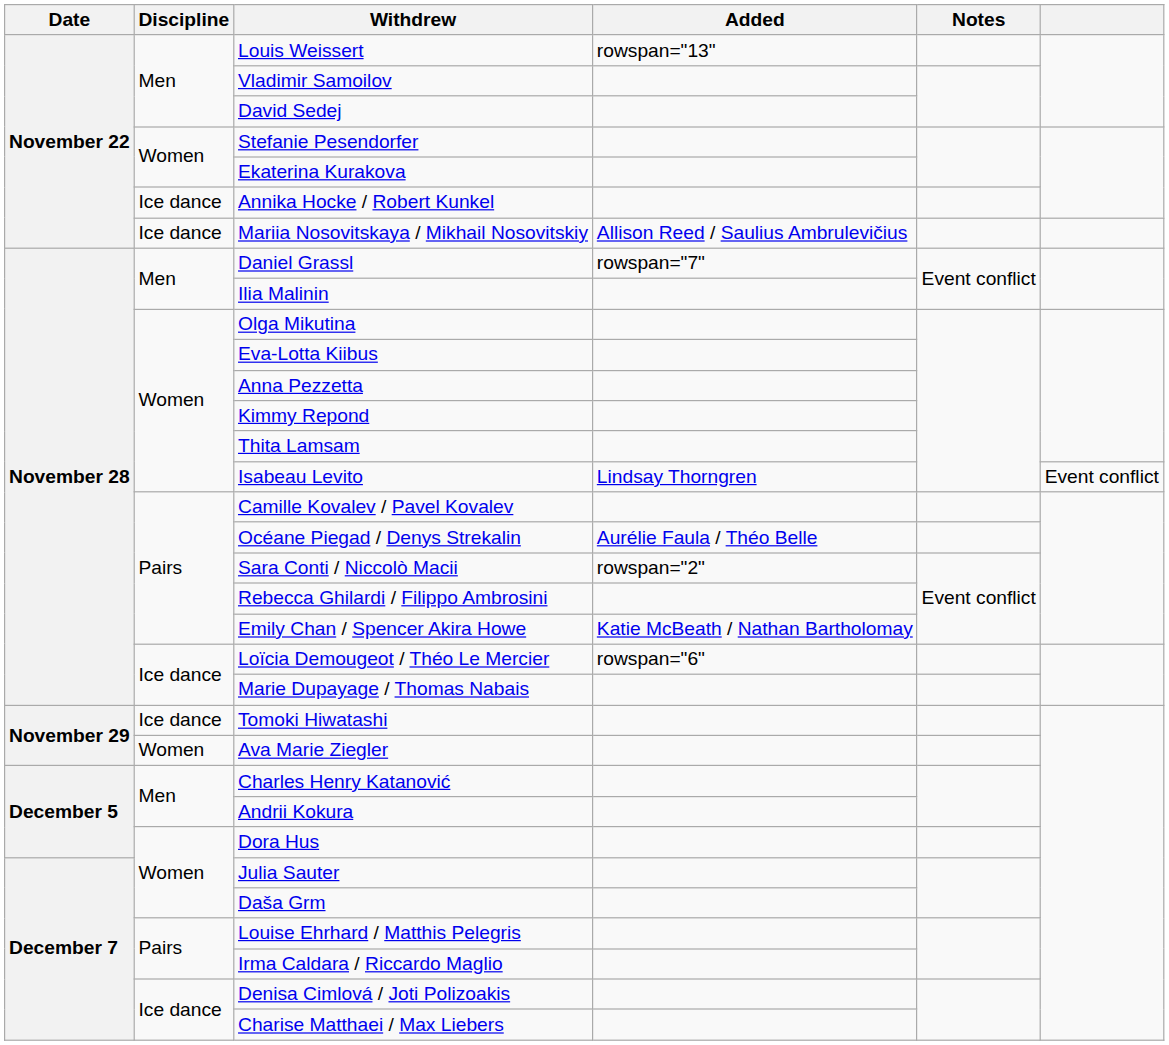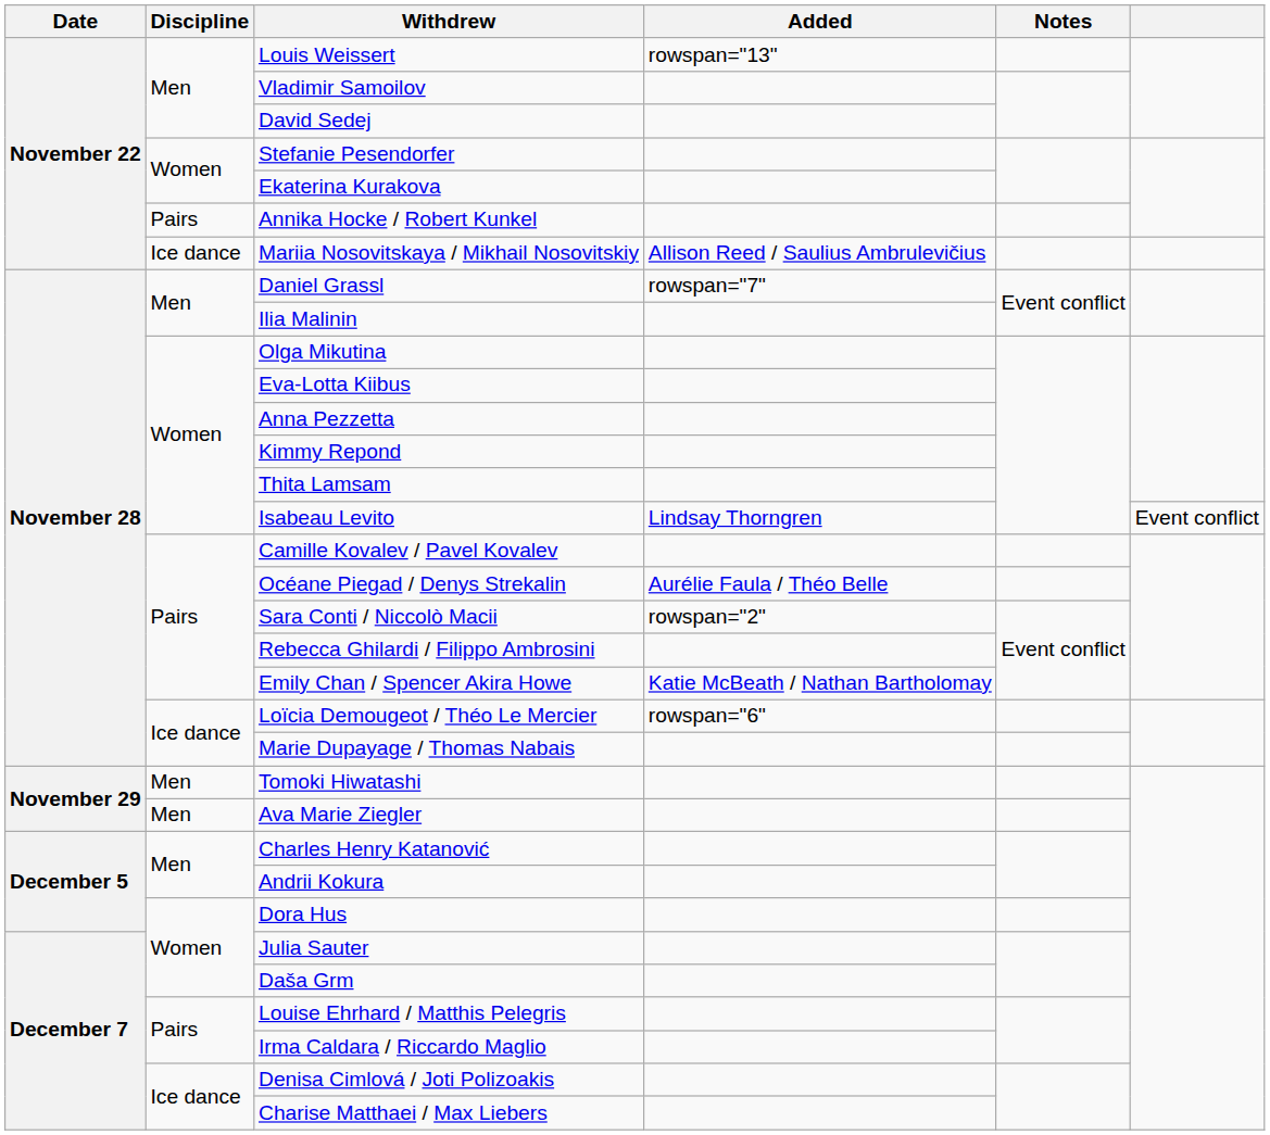Annika Hocke / Robert Kunkel | Discipline: Ice dance -> Pairs
Tomoki Hiwatashi | Discipline: Ice dance -> Men
Ava Marie Ziegler | Discipline: Women -> Men
